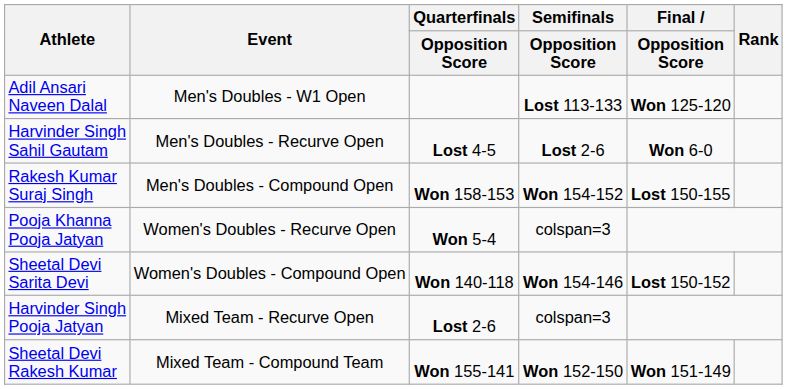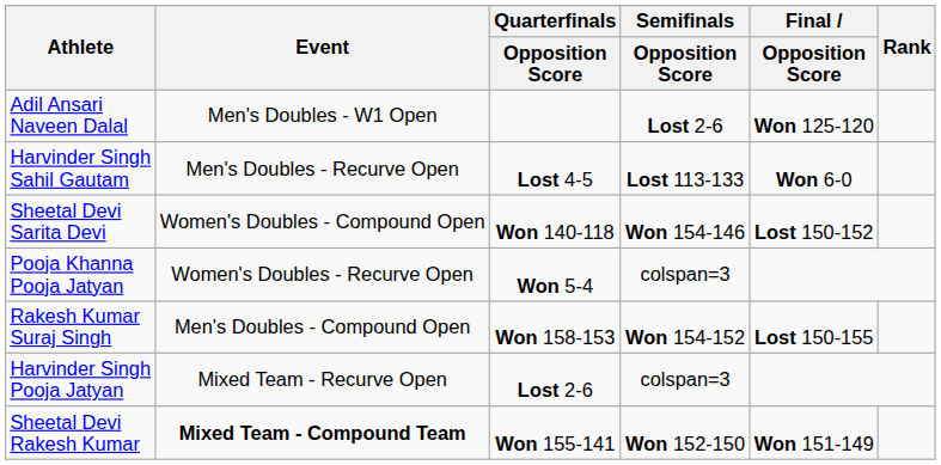Adil Ansari Naveen Dalal | Semifinals / Opposition Score: Lost 113-133 -> Lost 2-6
Harvinder Singh Sahil Gautam | Semifinals / Opposition Score: Lost 2-6 -> Lost 113-133
rows swapped: Rakesh Kumar Suraj Singh <-> Sheetal Devi Sarita Devi
Sheetal Devi Rakesh Kumar | Event: normal -> bold
